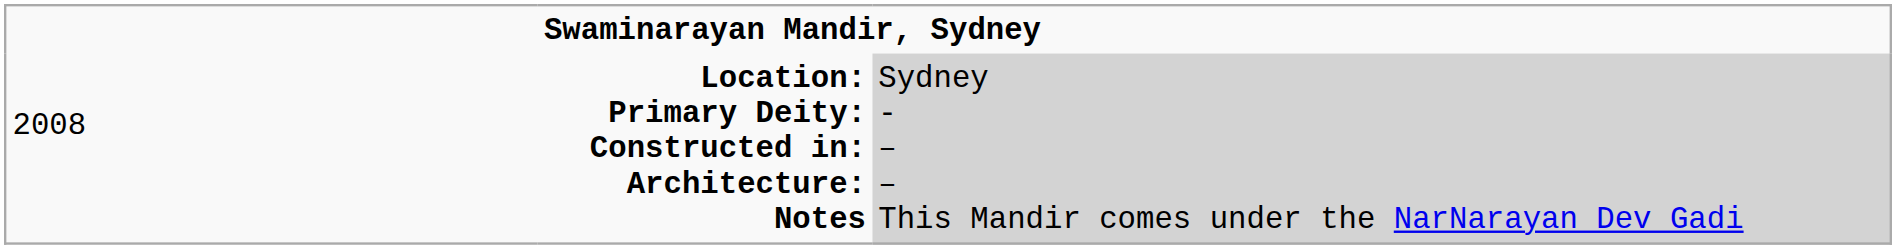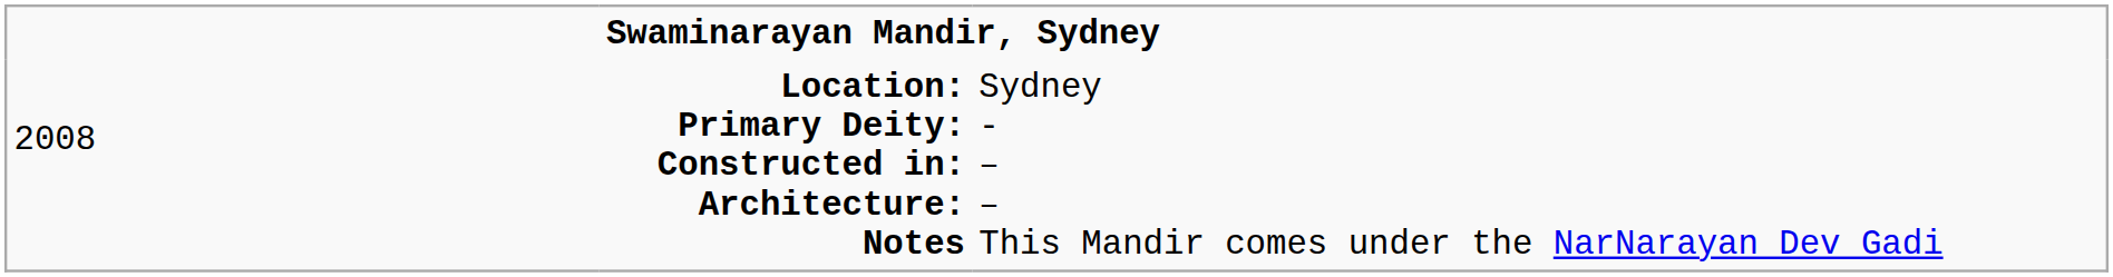Location: Primary Deity: Constructed in: Architecture: Notes | column 3: lightgrey background -> no background
